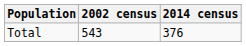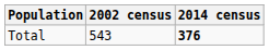row 2 | 2014 census: normal -> bold
